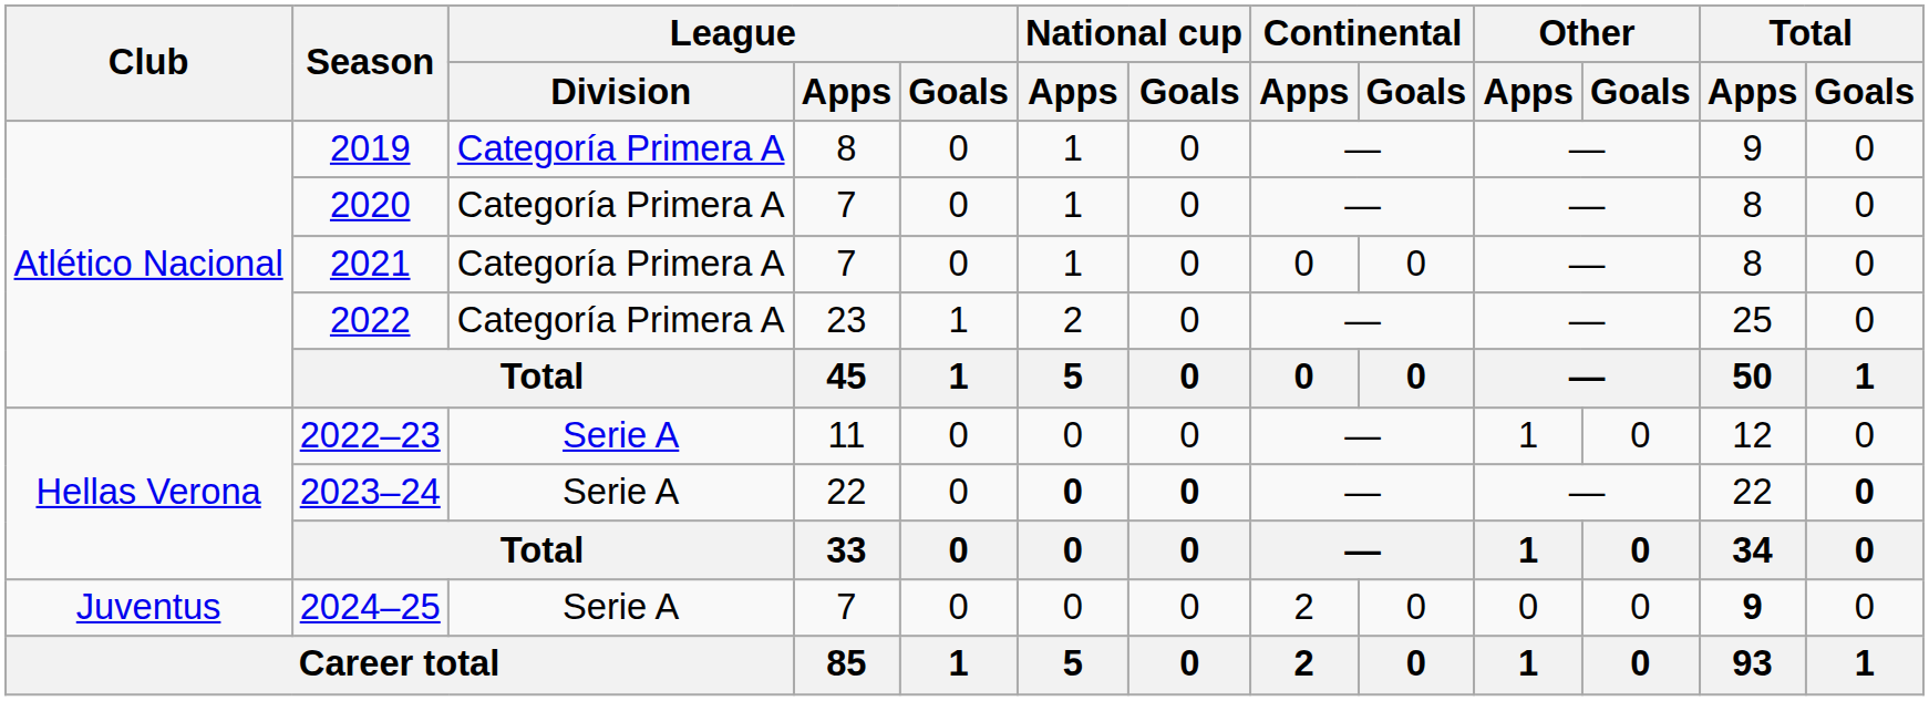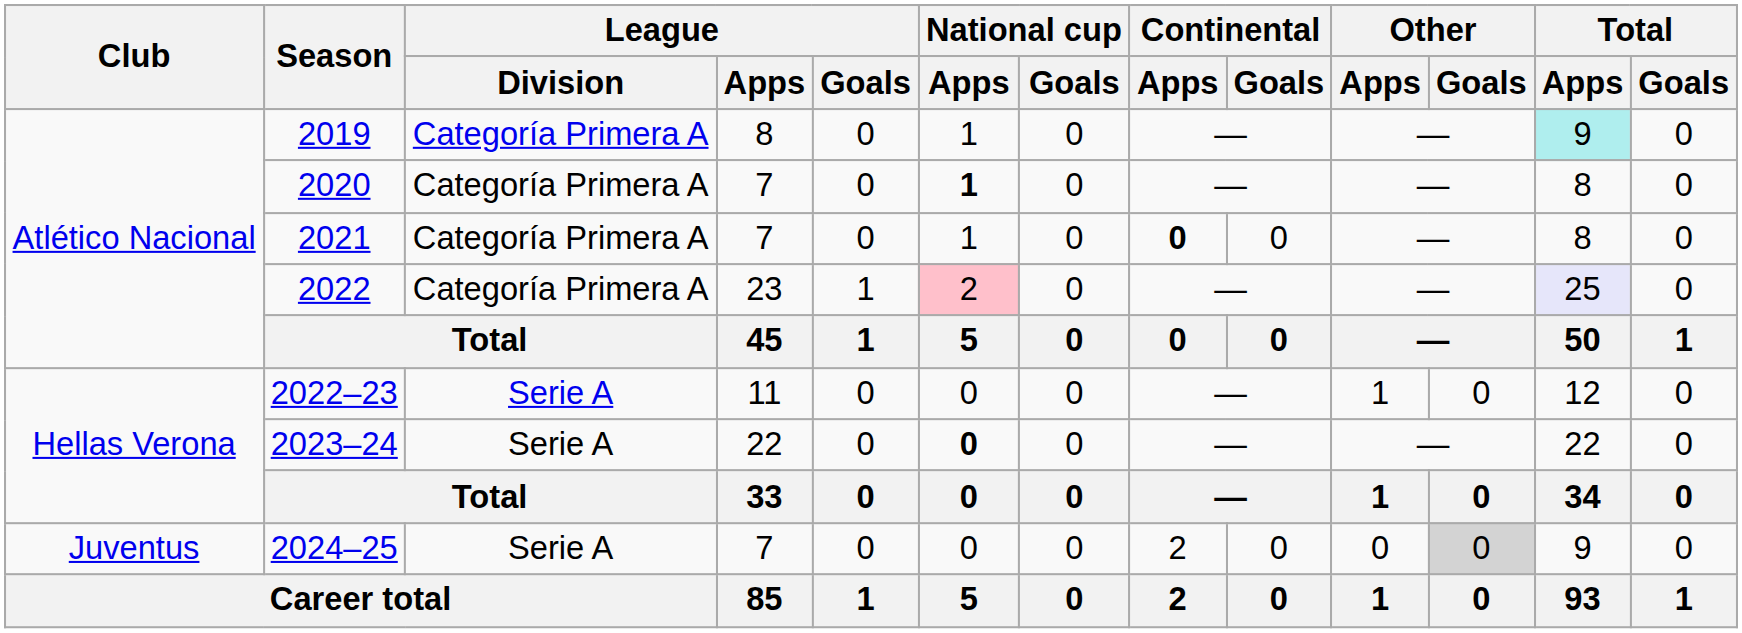2019 | Total / Apps: no background -> paleturquoise background
2020 | National cup / Apps: normal -> bold
2021 | Continental / Apps: normal -> bold
2022 | National cup / Apps: no background -> pink background
2022 | Total / Apps: no background -> lavender background
2023–24 | National cup / Goals: bold -> normal
2023–24 | Total / Goals: bold -> normal
2024–25 | Other / Goals: no background -> lightgrey background
2024–25 | Total / Apps: bold -> normal
